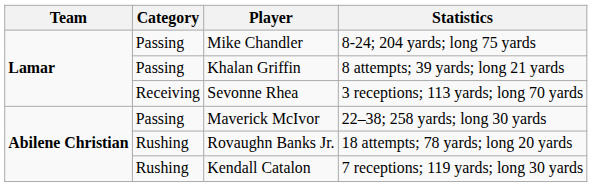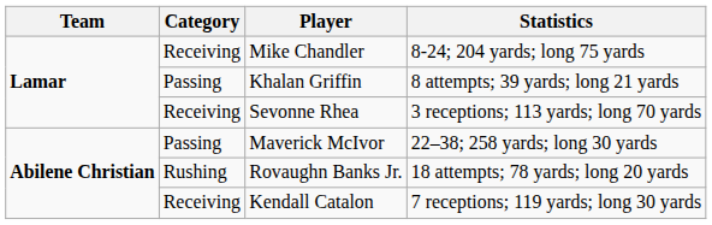Mike Chandler | Category: Passing -> Receiving
Kendall Catalon | Category: Rushing -> Receiving
